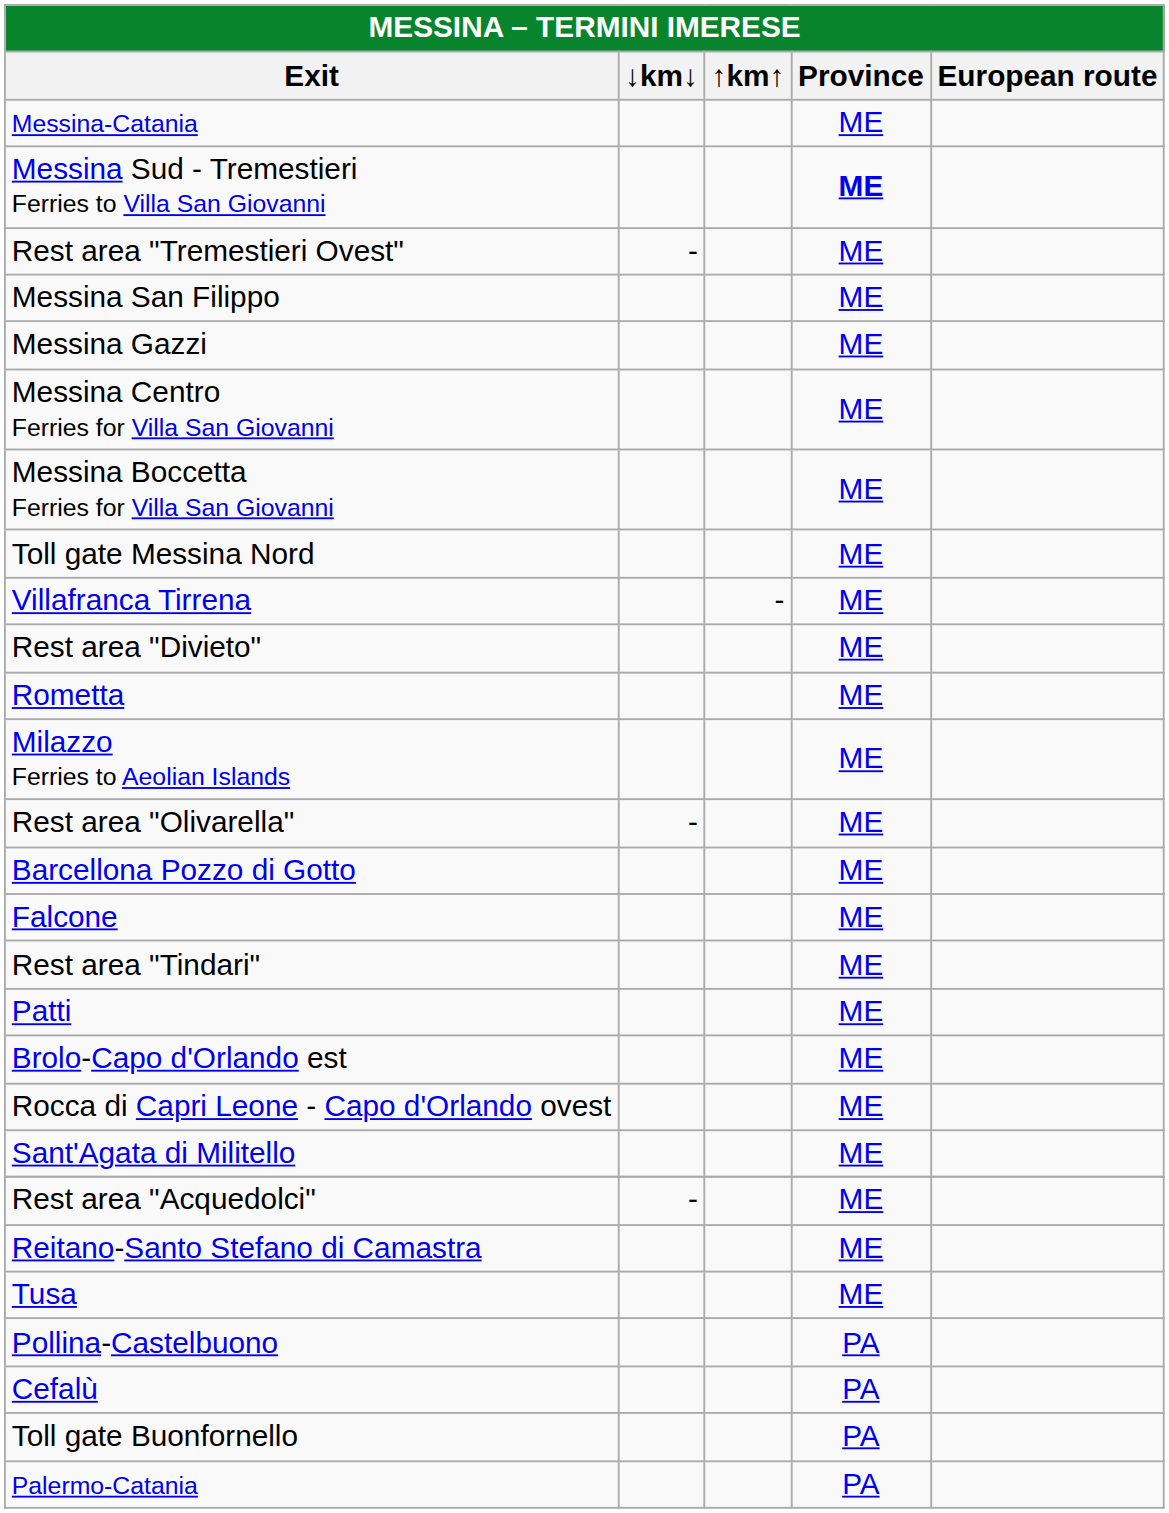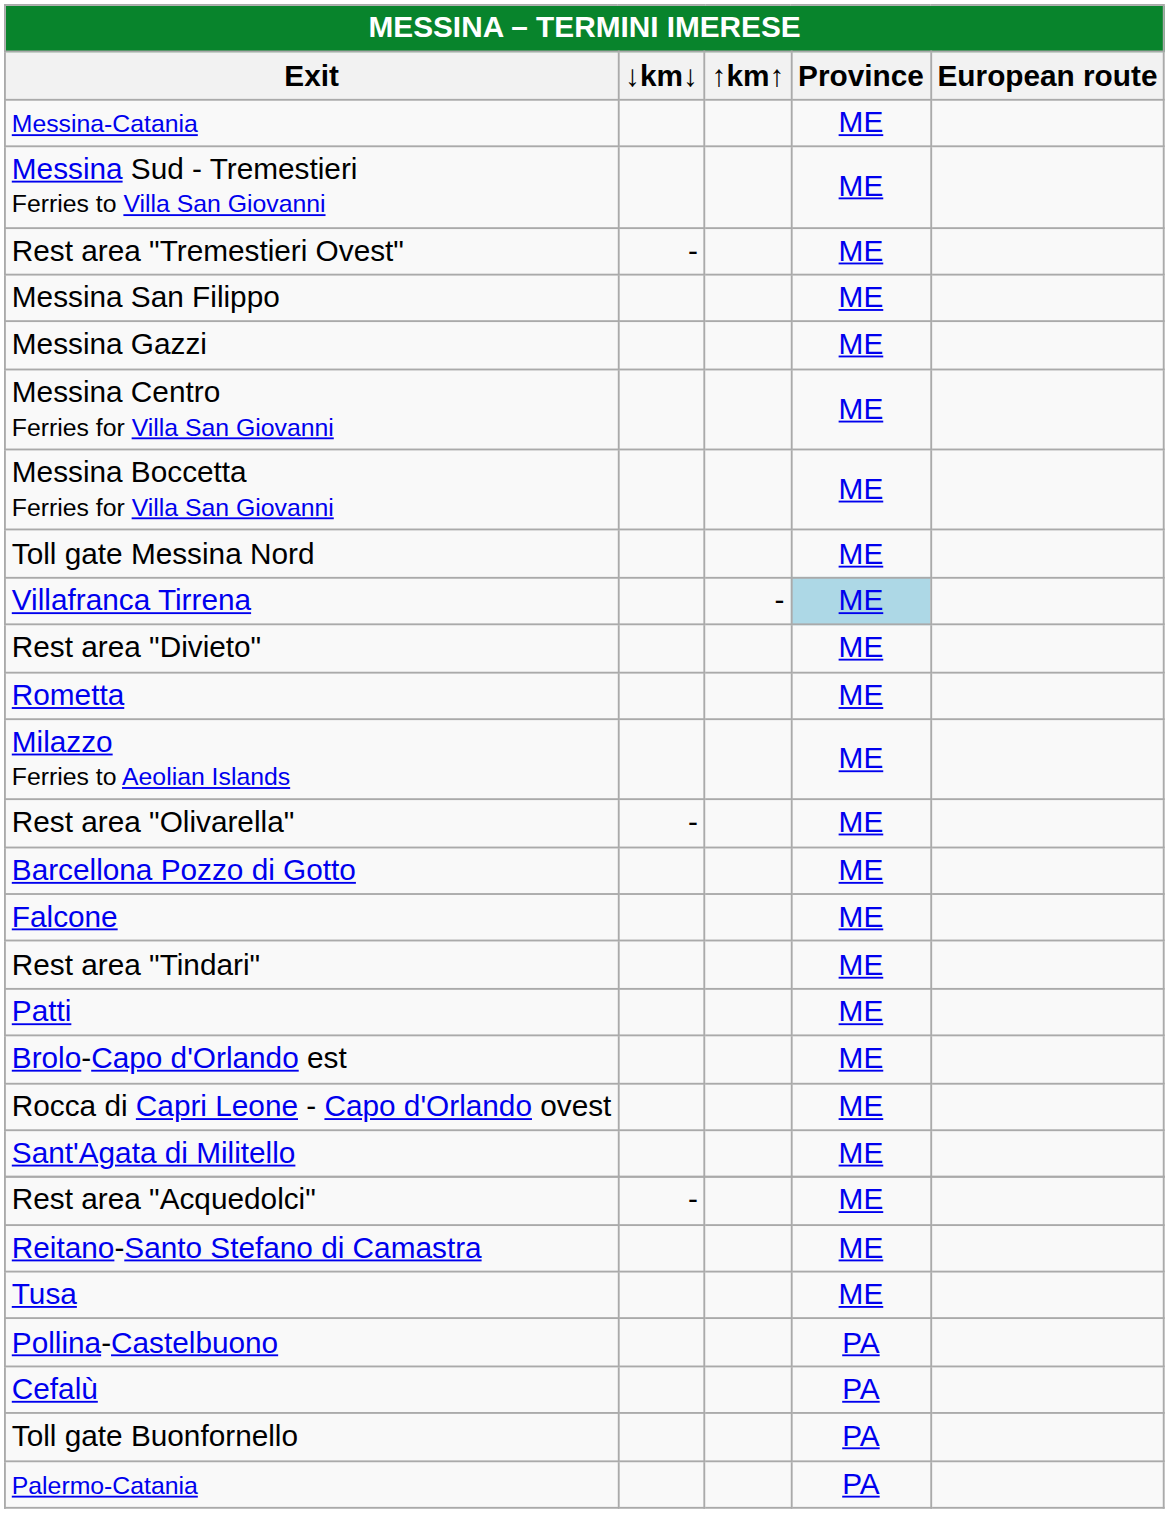Messina Sud - Tremestieri Ferries to Villa San Giovanni | Province: bold -> normal
Villafranca Tirrena | Province: no background -> lightblue background
